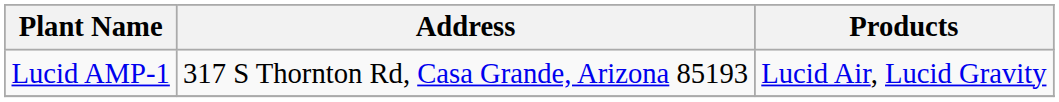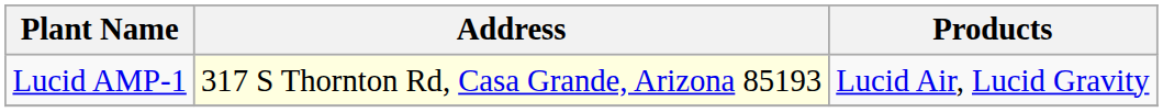Lucid AMP-1 | Address: no background -> lightyellow background
